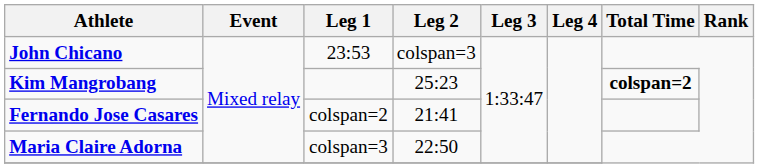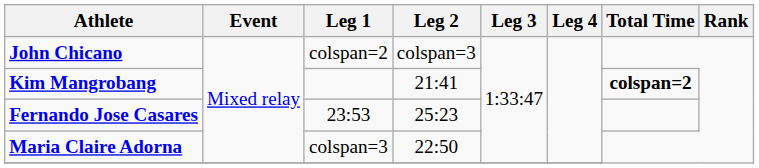John Chicano | Leg 1: 23:53 -> colspan=2
Kim Mangrobang | Leg 2: 25:23 -> 21:41
Fernando Jose Casares | Leg 1: colspan=2 -> 23:53
Fernando Jose Casares | Leg 2: 21:41 -> 25:23
